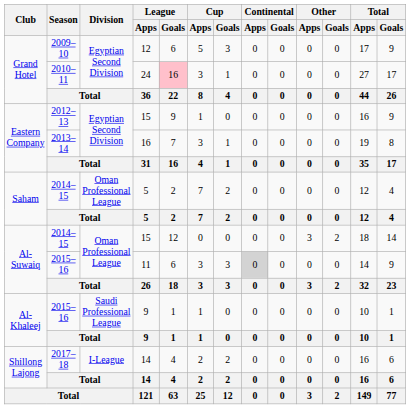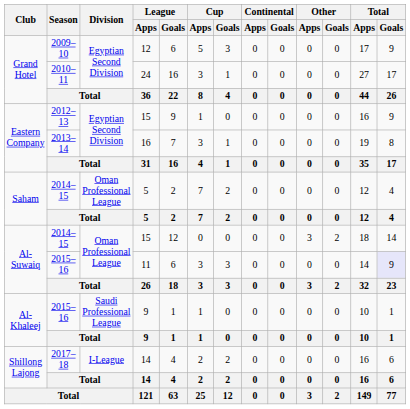24 | League / Goals: pink background -> no background
11 | Continental / Apps: lightgrey background -> no background
11 | Total / Goals: no background -> lavender background
